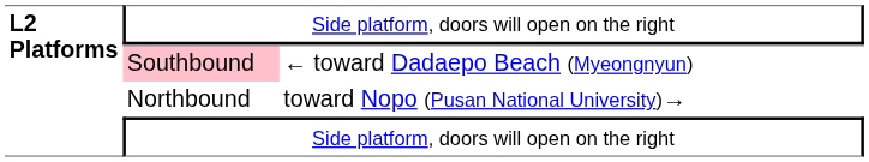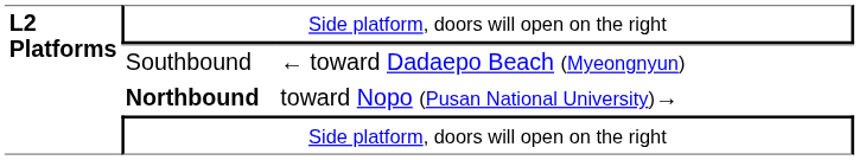Southbound | column 2: pink background -> no background
Northbound | column 2: normal -> bold
